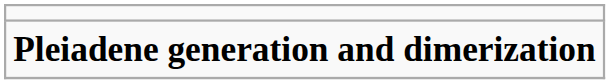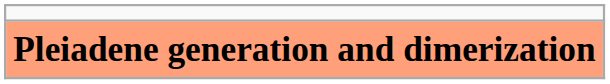row 2 | column 1: no background -> lightsalmon background
